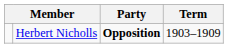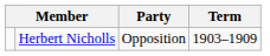Herbert Nicholls | Party: bold -> normal
